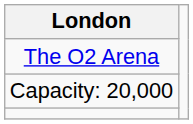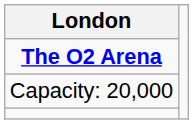The O2 Arena | London: normal -> bold
